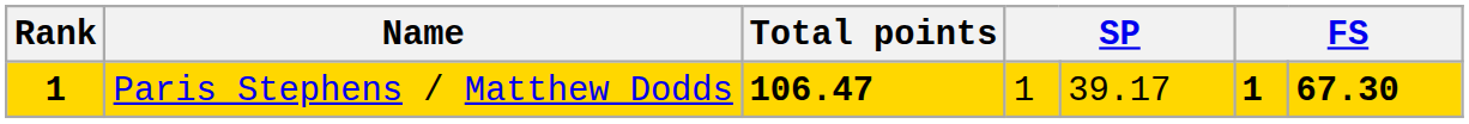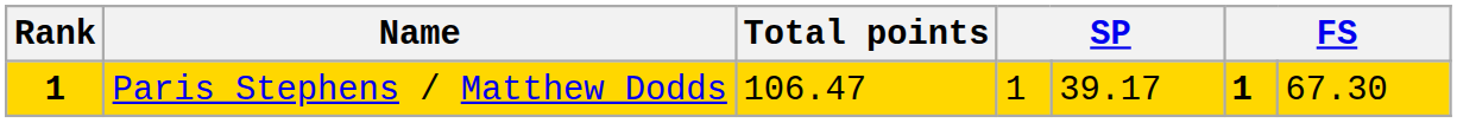Paris Stephens / Matthew Dodds | Total points: bold -> normal
Paris Stephens / Matthew Dodds | column 7: bold -> normal
